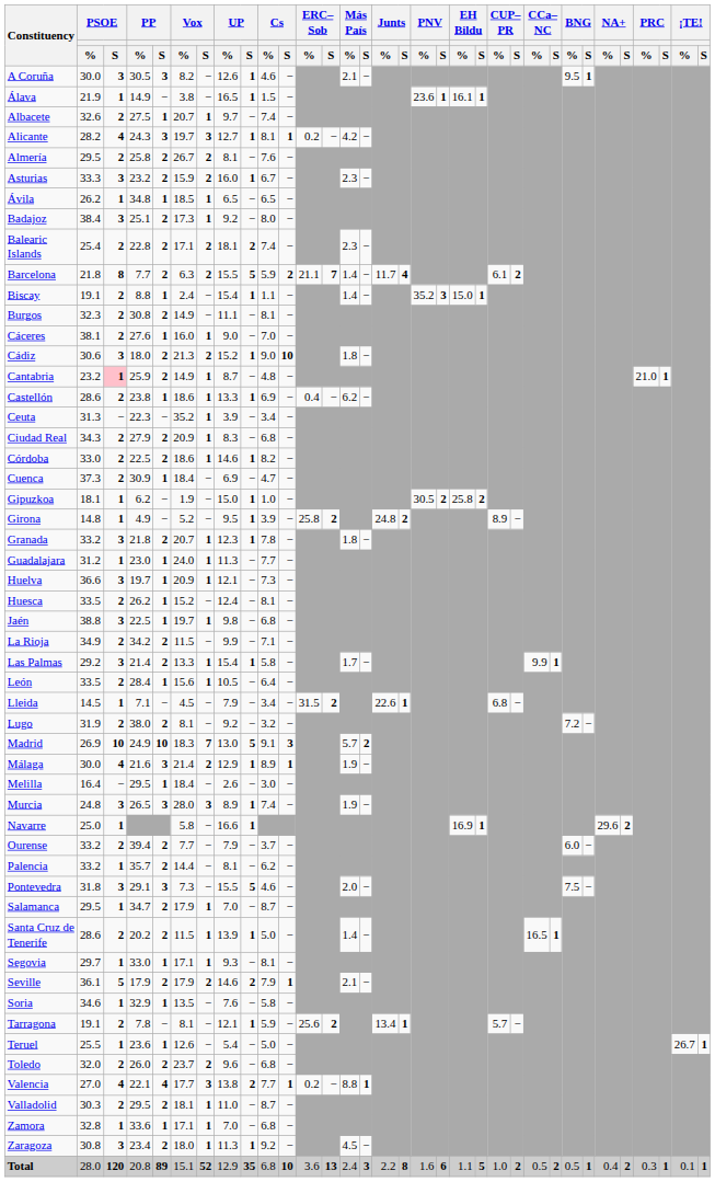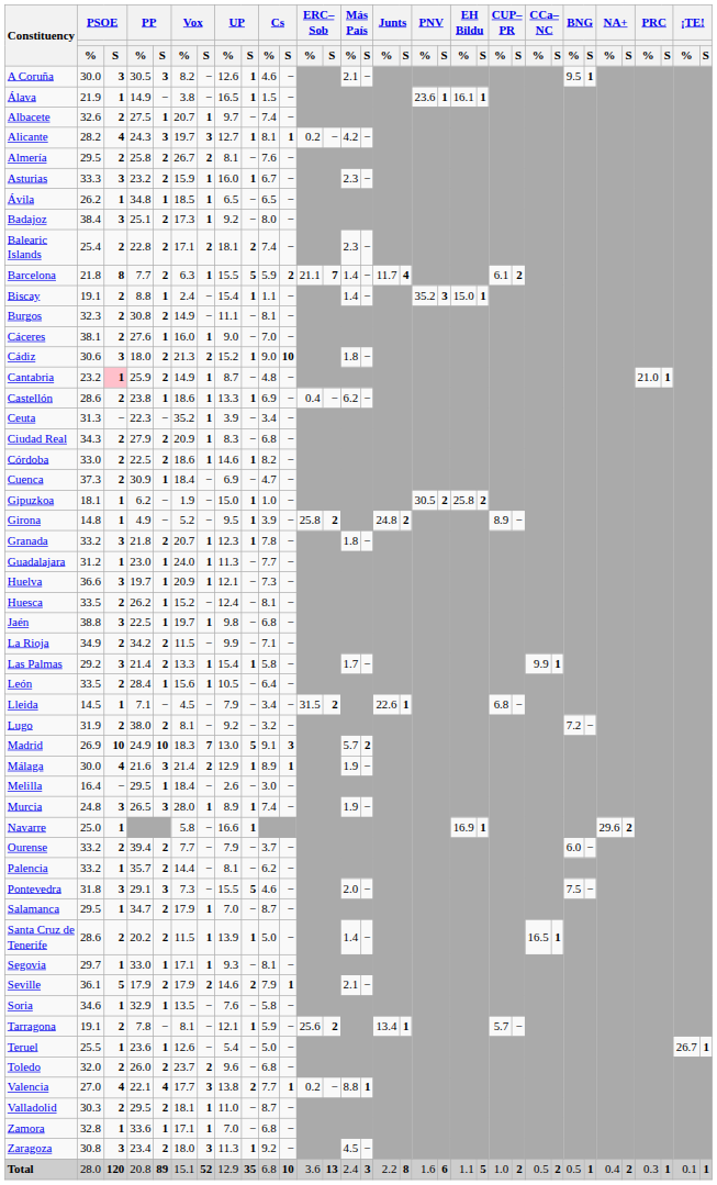Asturias | Vox / S: 2 -> 1
Barcelona | Vox / S: 2 -> 1
Murcia | Vox / S: 3 -> 1
Zaragoza | Vox / S: 1 -> 3
